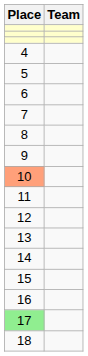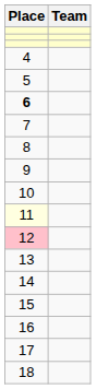row 7 | Place: normal -> bold
row 11 | Place: lightsalmon background -> no background
row 12 | Place: no background -> lightyellow background
row 13 | Place: no background -> pink background
row 18 | Place: lightgreen background -> no background
